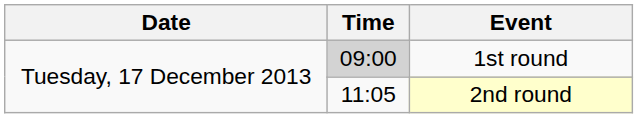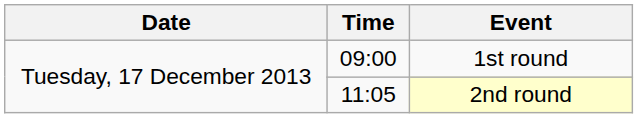1st round | Time: lightgrey background -> no background
